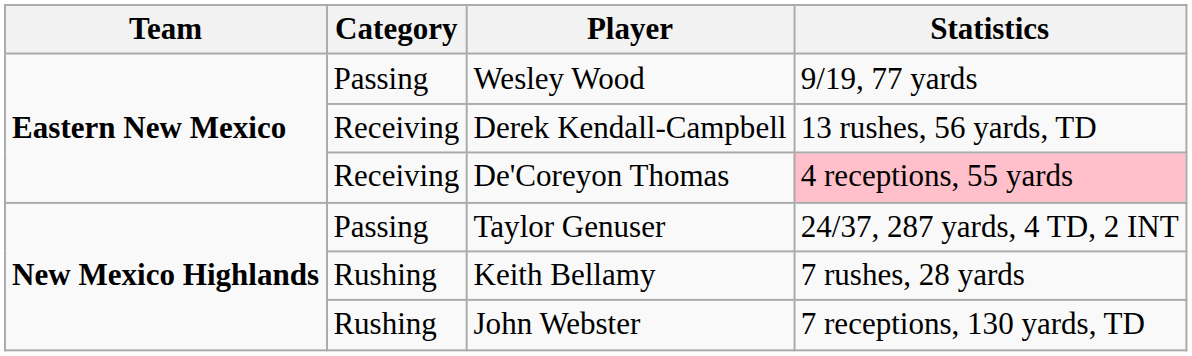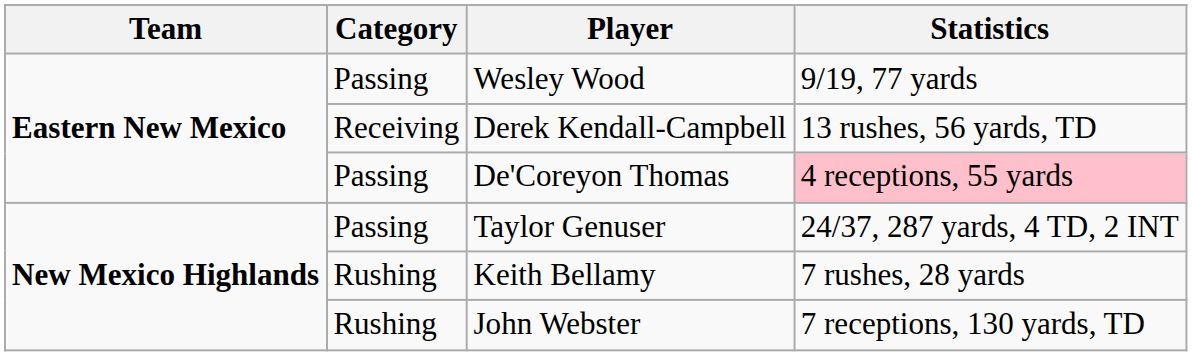De'Coreyon Thomas | Category: Receiving -> Passing
